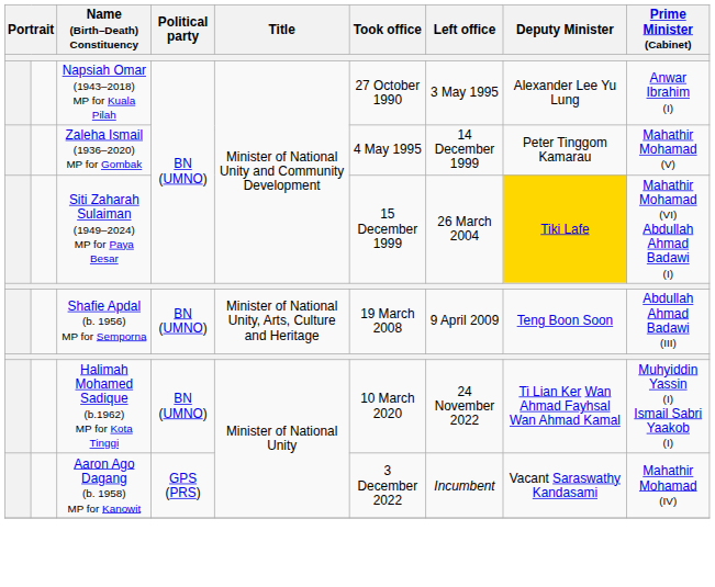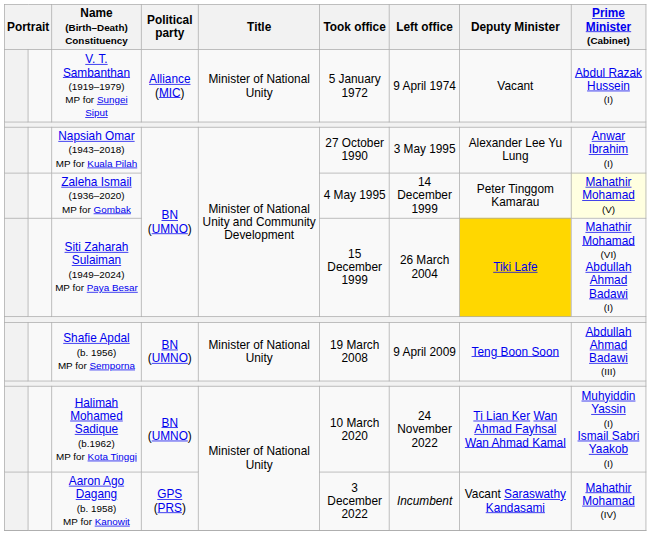+ row: V. T. Sambanthan (1919–1979) MP for Sungei Siput | Alliance (MIC) | Minister of National Unity | 5 January 1972 | 9 April 1974 | Vacant | Abdul Razak Hussein (I)
Zaleha Ismail (1936–2020) MP for Gombak | Prime Minister (Cabinet): no background -> lightyellow background
Shafie Apdal (b. 1956) MP for Semporna | Title: Minister of National Unity, Arts, Culture and Heritage -> Minister of National Unity
